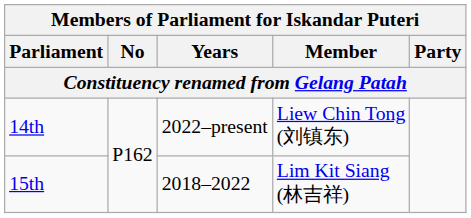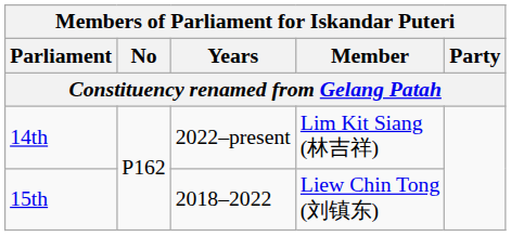14th | Member: Liew Chin Tong (刘镇东) -> Lim Kit Siang (林吉祥)
15th | Member: Lim Kit Siang (林吉祥) -> Liew Chin Tong (刘镇东)
